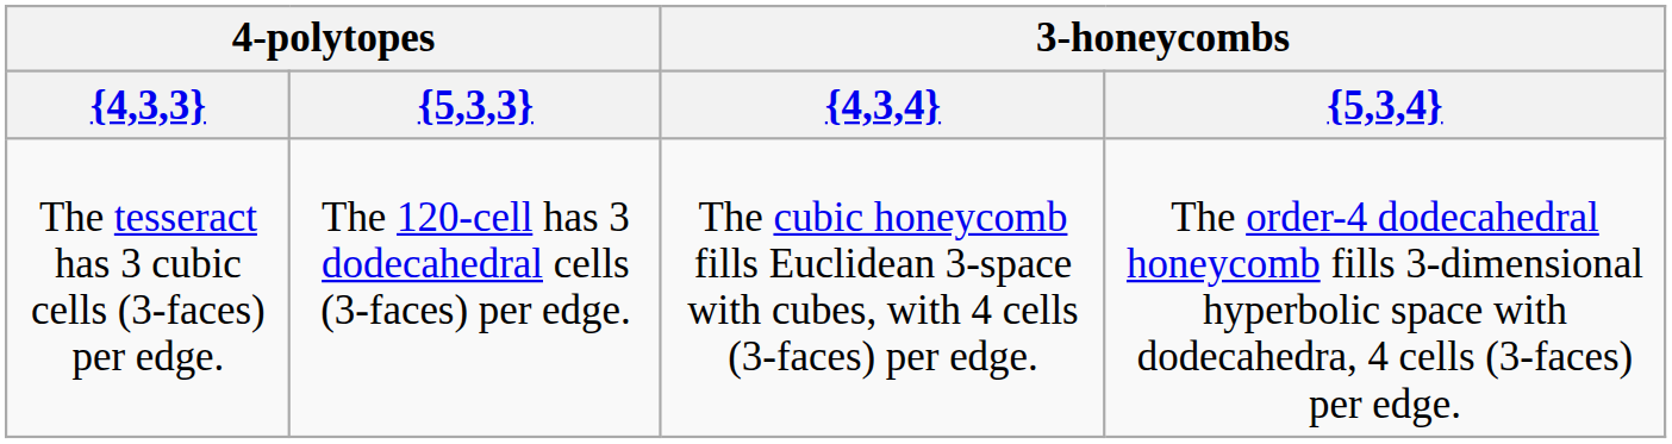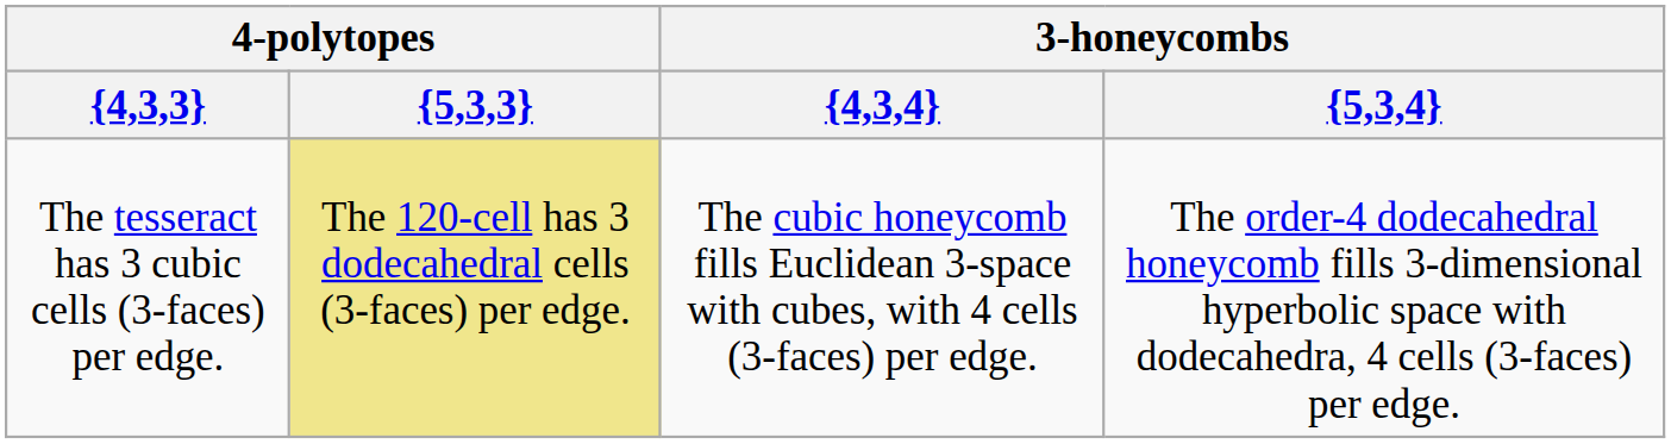The tesseract has 3 cubic cells (3-faces) per edge. | 4-polytopes / {5,3,3}: no background -> khaki background
